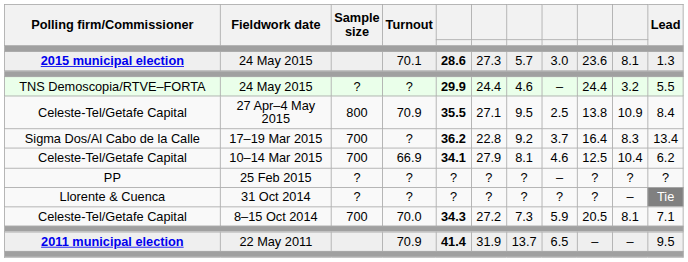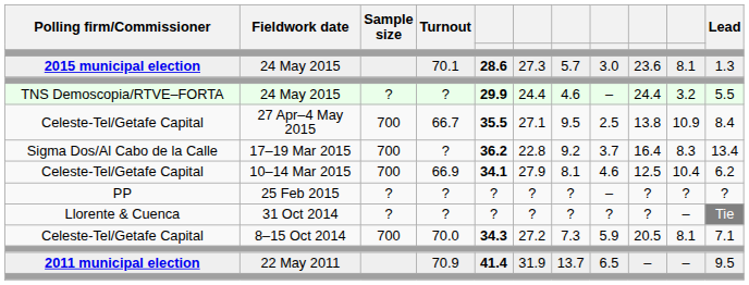27 Apr–4 May 2015 | Sample size: 800 -> 700
27 Apr–4 May 2015 | Turnout: 70.9 -> 66.7
